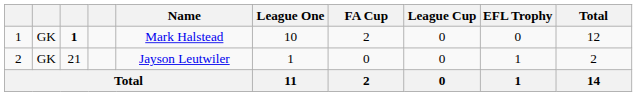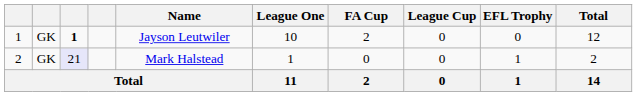row 2 | Name: Mark Halstead -> Jayson Leutwiler
row 3 | column 3: no background -> lavender background
row 3 | Name: Jayson Leutwiler -> Mark Halstead
